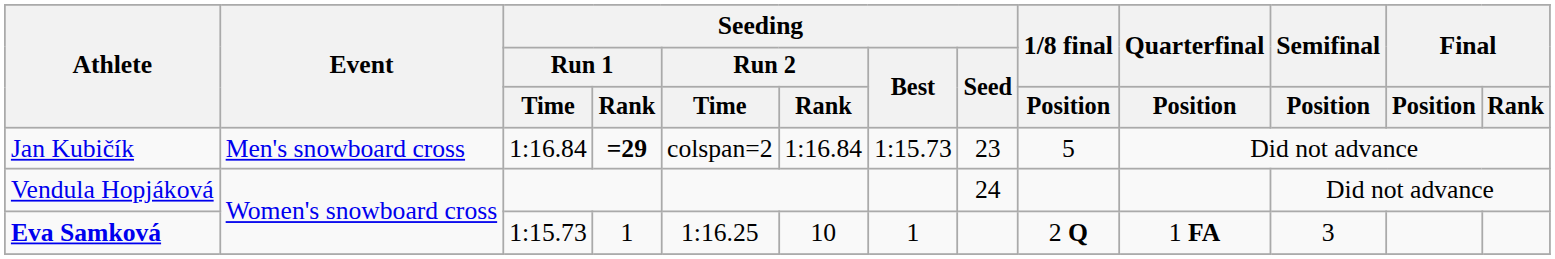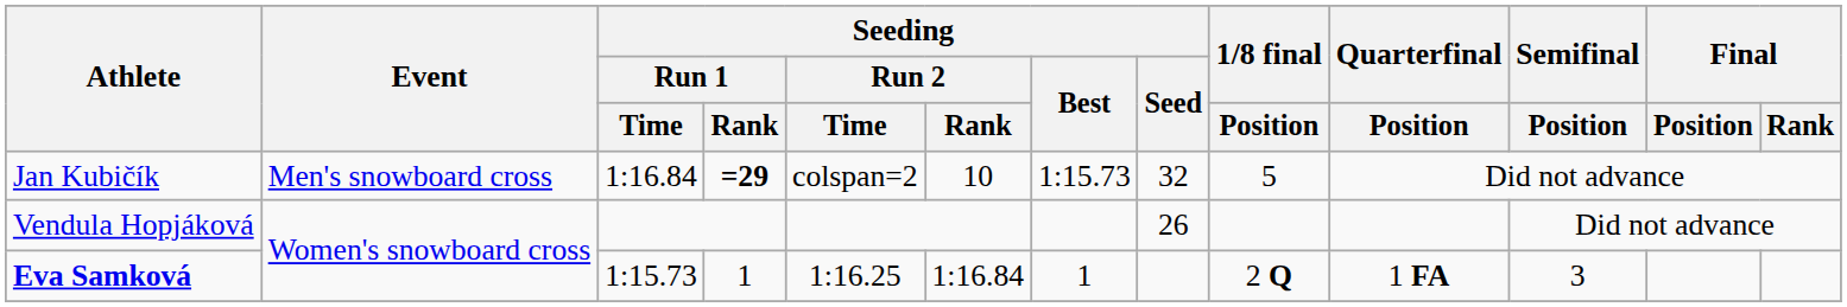Jan Kubičík | Seeding / Run 2 / Rank: 1:16.84 -> 10
Jan Kubičík | Seeding / Seed: 23 -> 32
Vendula Hopjáková | Seeding / Seed: 24 -> 26
Eva Samková | Seeding / Run 2 / Rank: 10 -> 1:16.84
